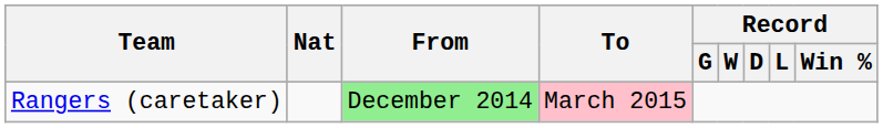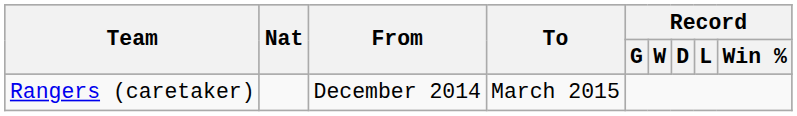Rangers (caretaker) | From: lightgreen background -> no background
Rangers (caretaker) | To: pink background -> no background
